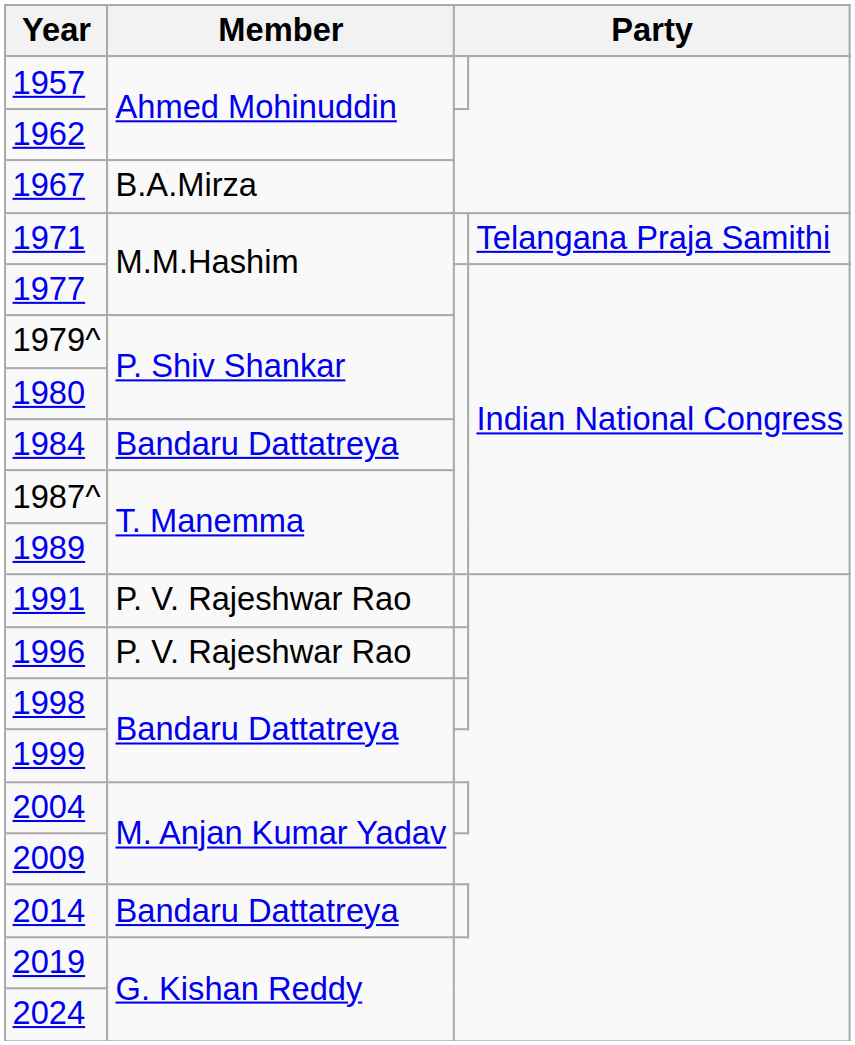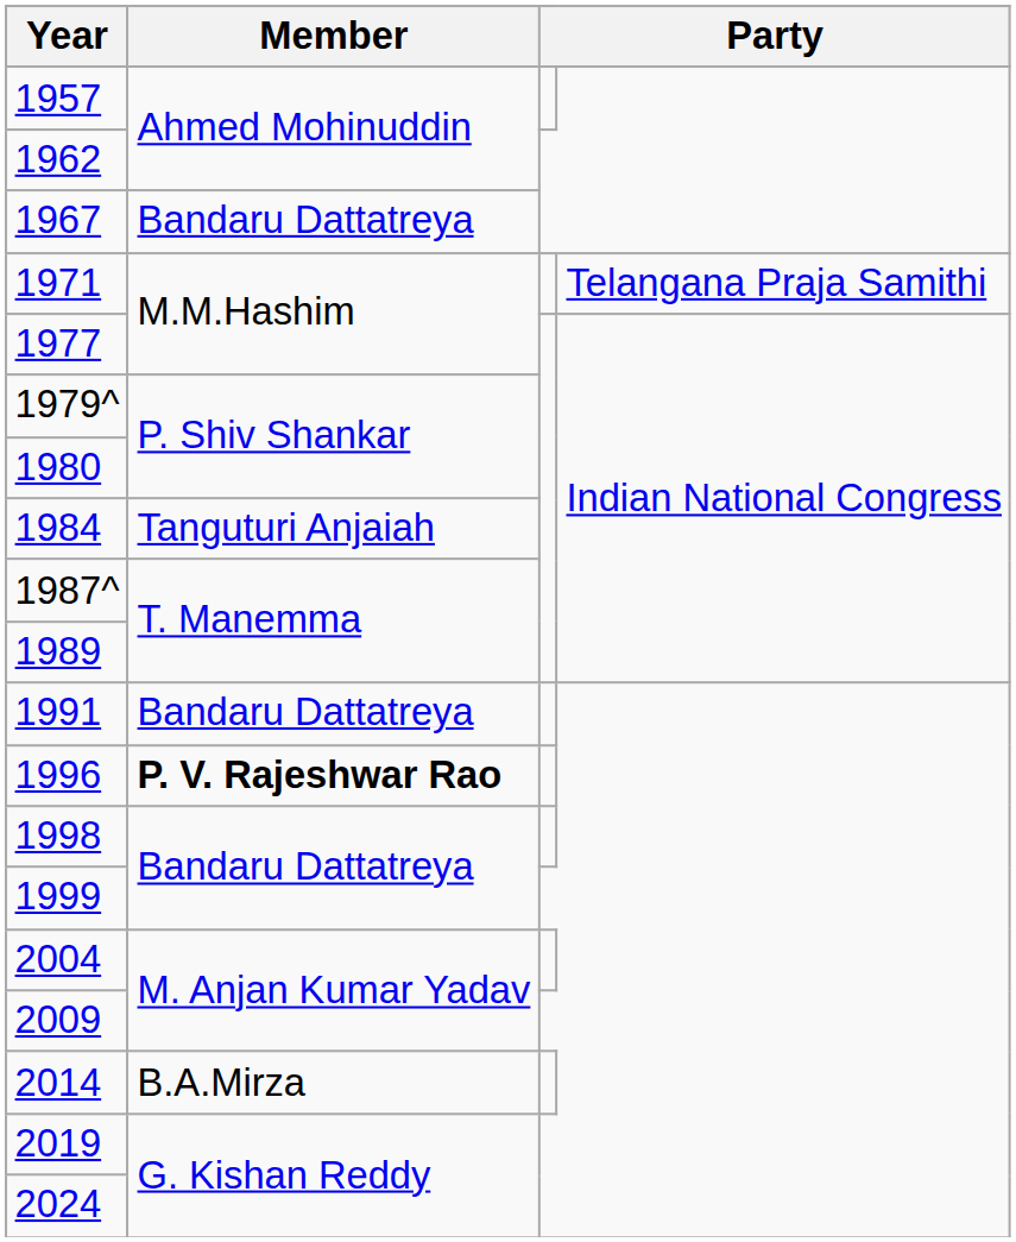1967 | Member: B.A.Mirza -> Bandaru Dattatreya
1984 | Member: Bandaru Dattatreya -> Tanguturi Anjaiah
1991 | Member: P. V. Rajeshwar Rao -> Bandaru Dattatreya
1996 | Member: normal -> bold
2014 | Member: Bandaru Dattatreya -> B.A.Mirza
